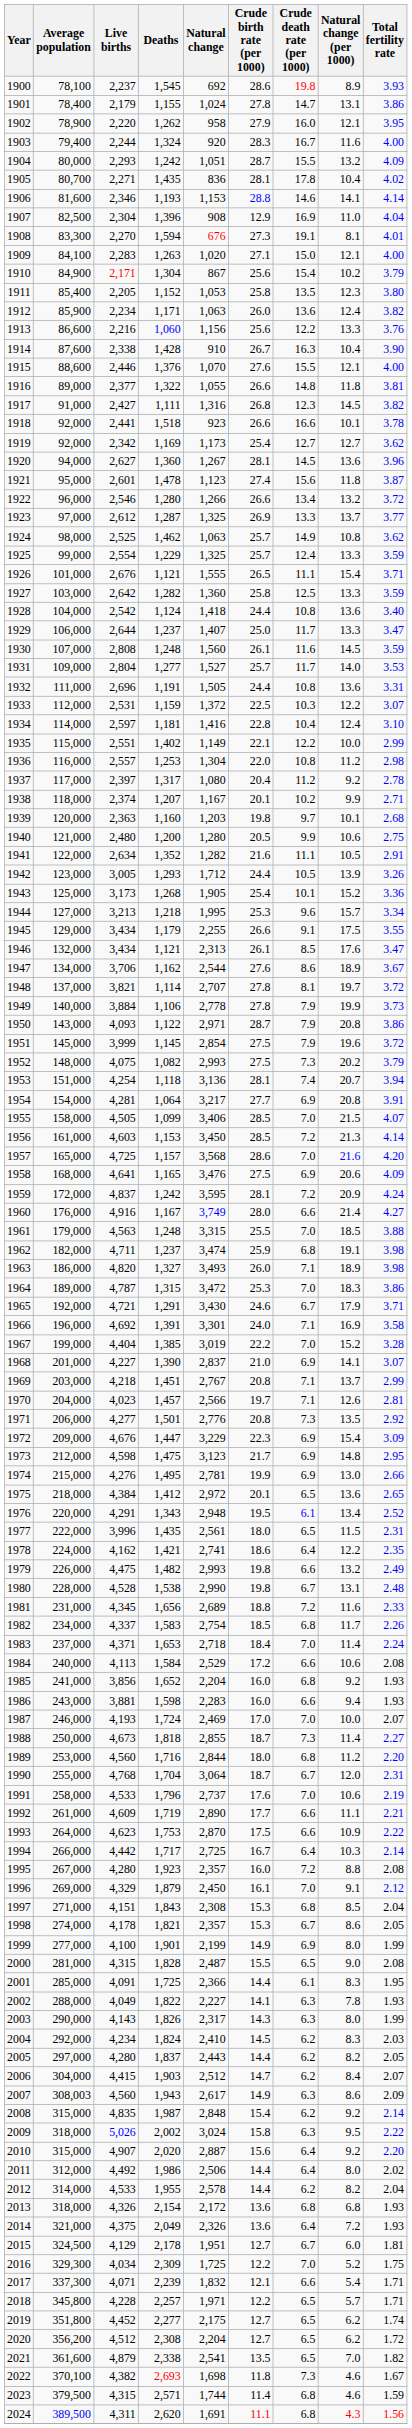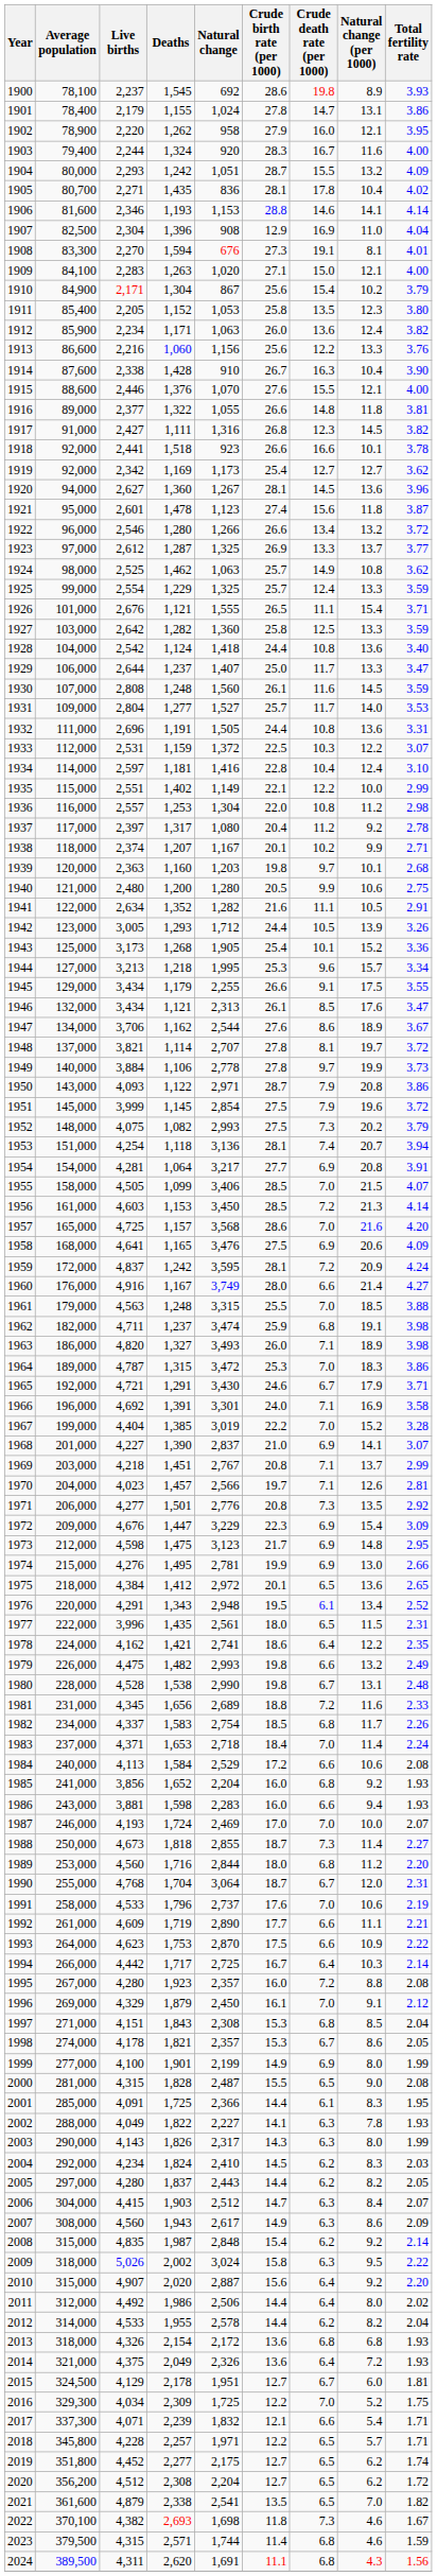1949 | Crude death rate (per 1000): 7.9 -> 9.7
2006 | Crude death rate (per 1000): 6.2 -> 6.3
2007 | Average population: 308,003 -> 308,000
